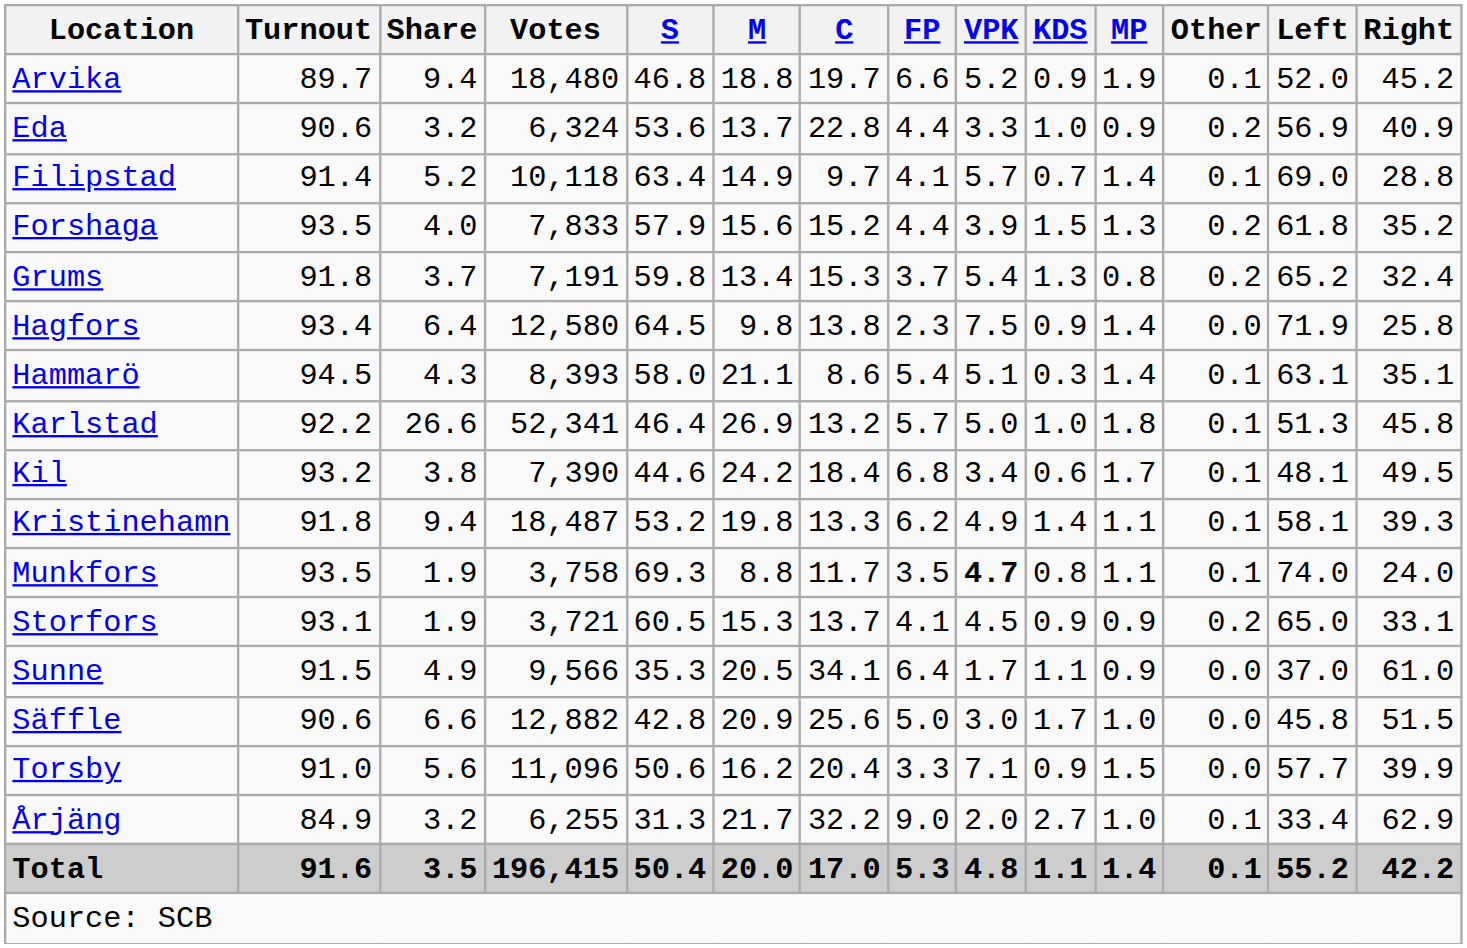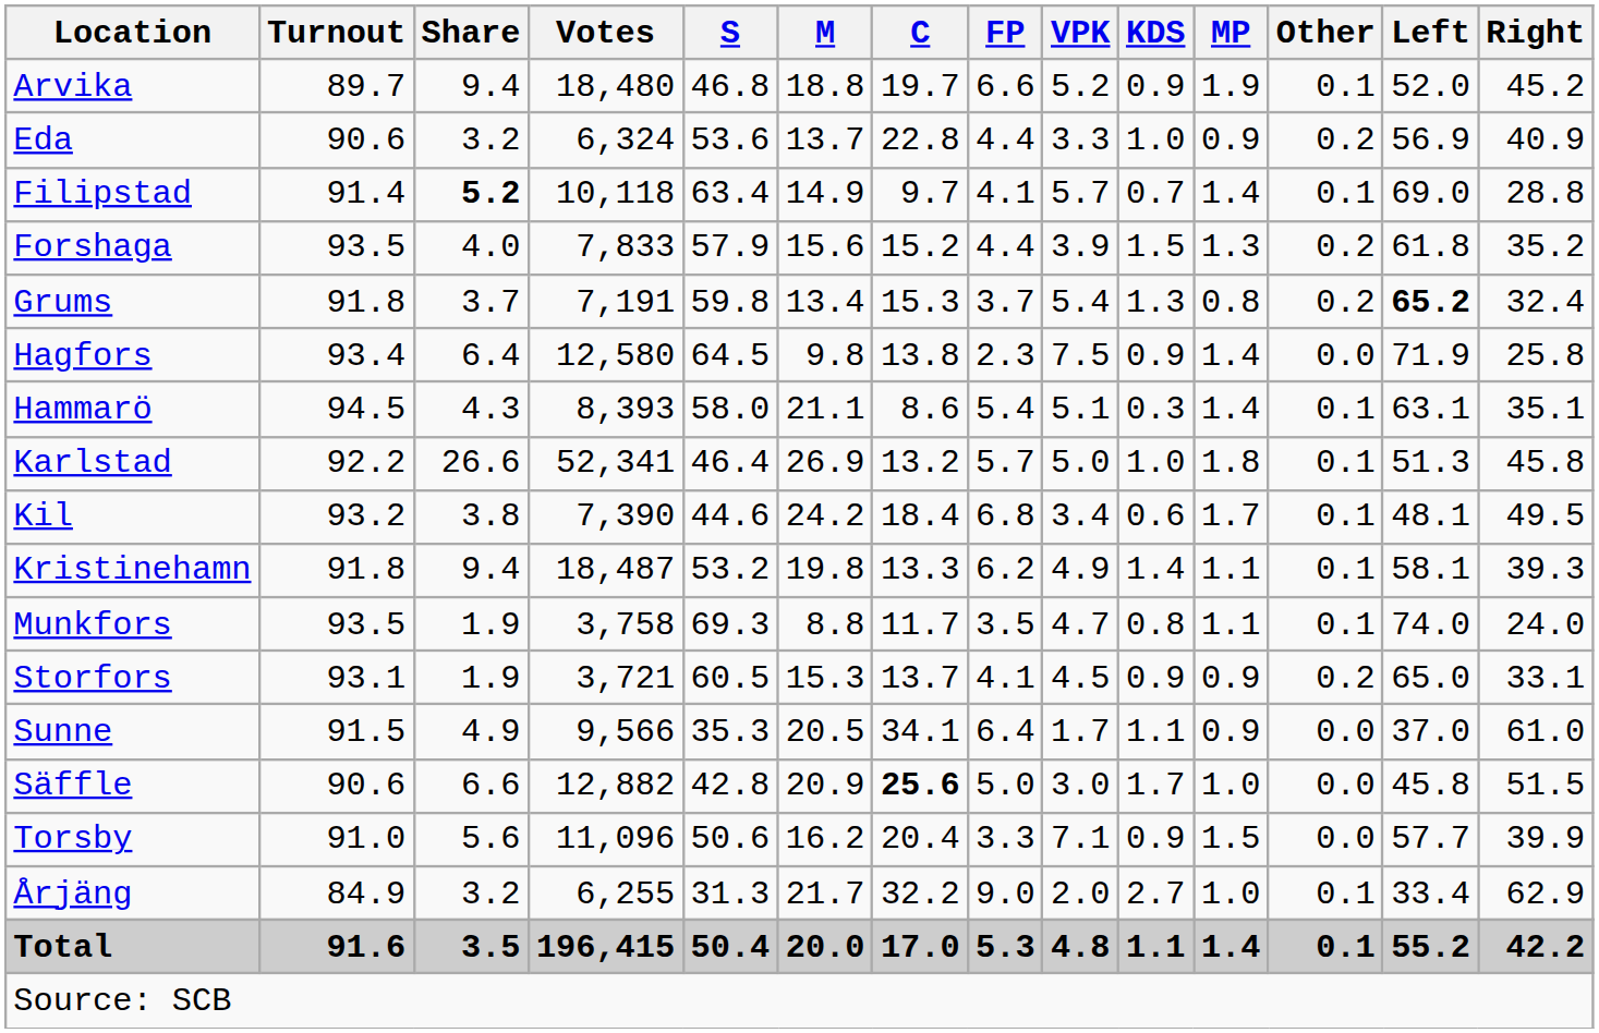Filipstad | Share: normal -> bold
Grums | Left: normal -> bold
Munkfors | VPK: bold -> normal
Säffle | C: normal -> bold
